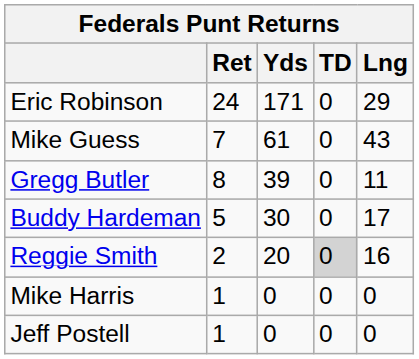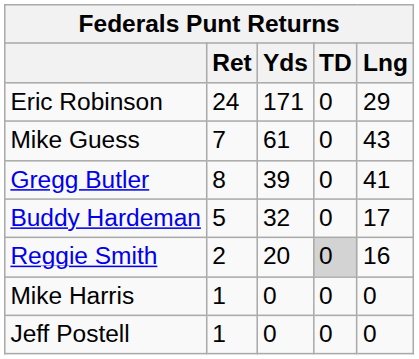Gregg Butler | Lng: 11 -> 41
Buddy Hardeman | Yds: 30 -> 32
